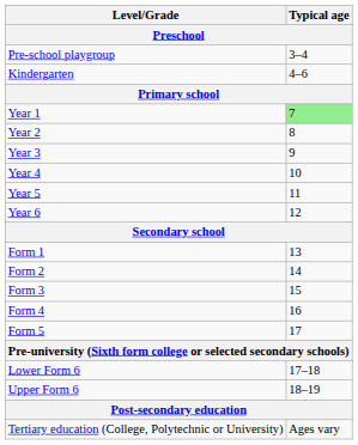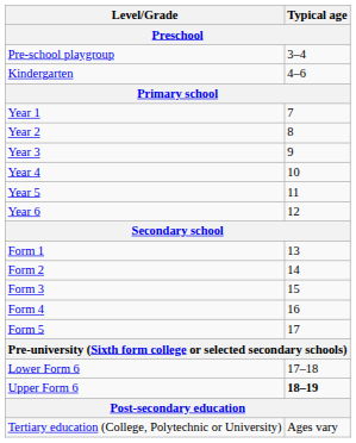Year 1 | Typical age: lightgreen background -> no background
Upper Form 6 | Typical age: normal -> bold
